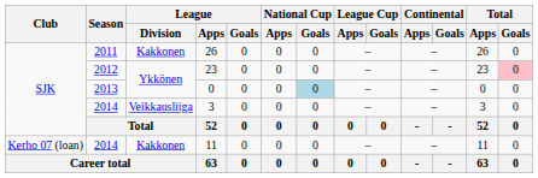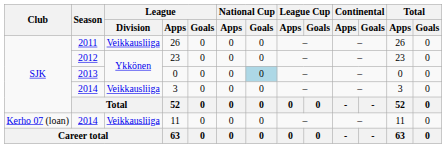row 3 | League / Division: Kakkonen -> Veikkausliiga
row 4 | Total / Goals: pink background -> no background
row 8 | League / Division: Kakkonen -> Veikkausliiga
